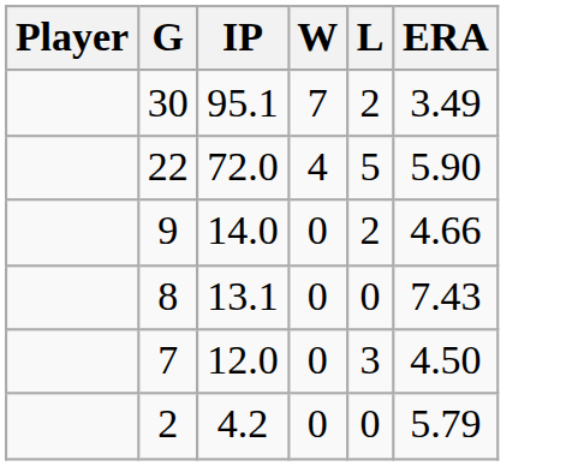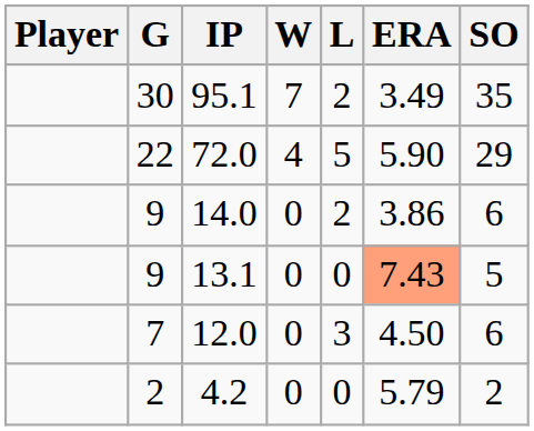+ column: SO | 35 | 29 | 6 | 5 | 6 | 2
14.0 | ERA: 4.66 -> 3.86
13.1 | G: 8 -> 9
13.1 | ERA: no background -> lightsalmon background
